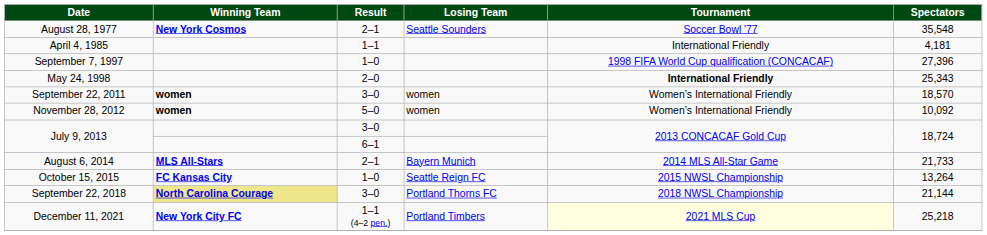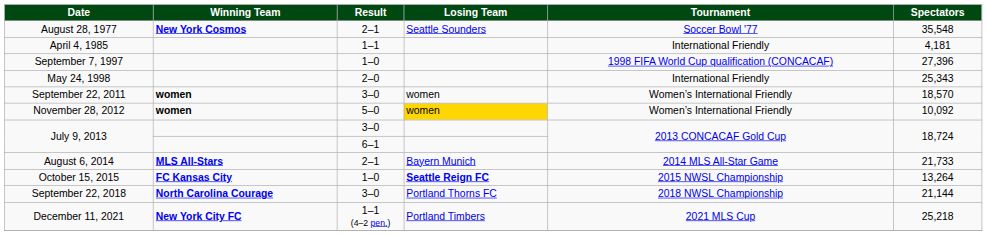May 24, 1998 | Tournament: bold -> normal
November 28, 2012 | Losing Team: no background -> gold background
October 15, 2015 | Losing Team: normal -> bold
September 22, 2018 | Winning Team: khaki background -> no background
December 11, 2021 | Tournament: lightyellow background -> no background
